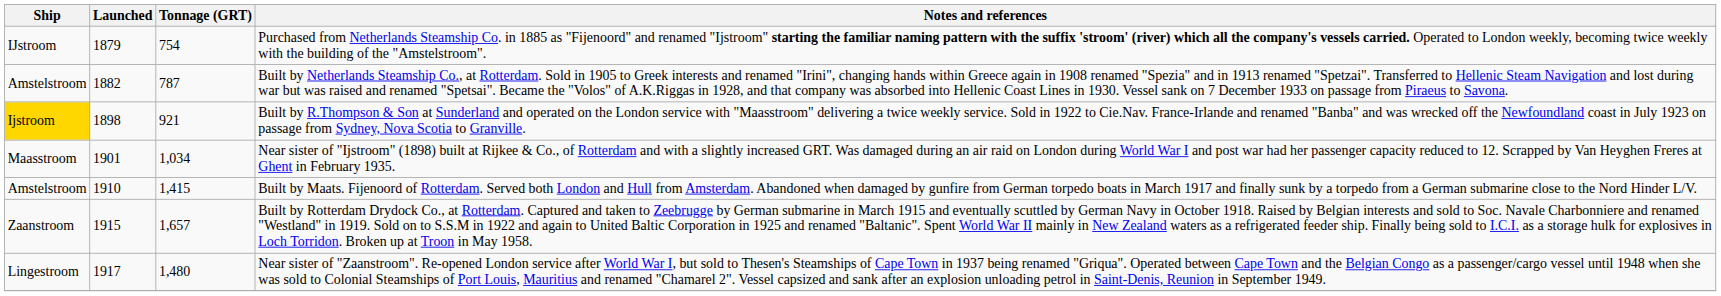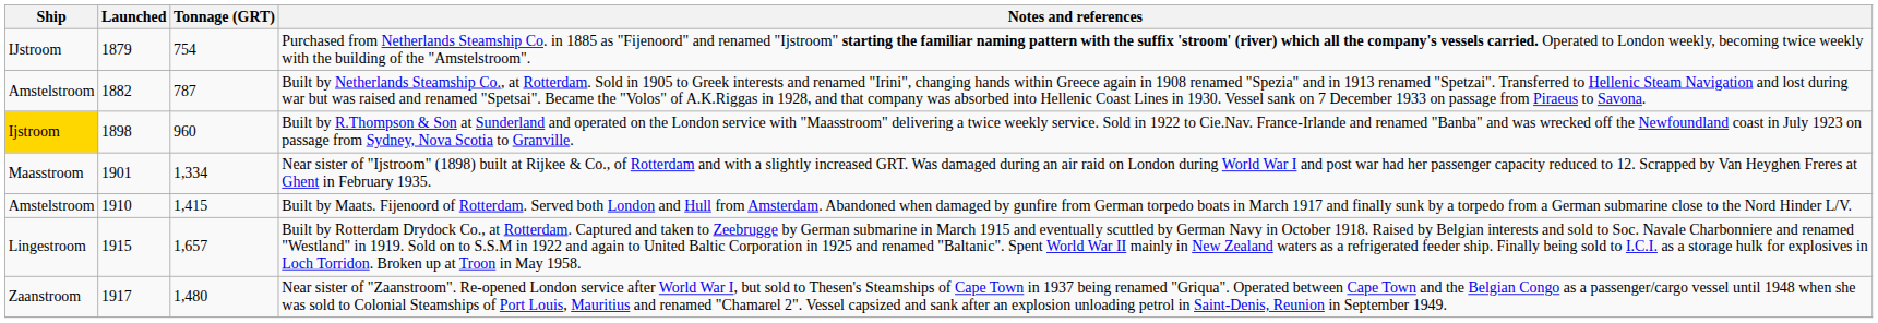row 4 | Tonnage (GRT): 921 -> 960
row 5 | Tonnage (GRT): 1,034 -> 1,334
row 7 | Ship: Zaanstroom -> Lingestroom
row 8 | Ship: Lingestroom -> Zaanstroom
